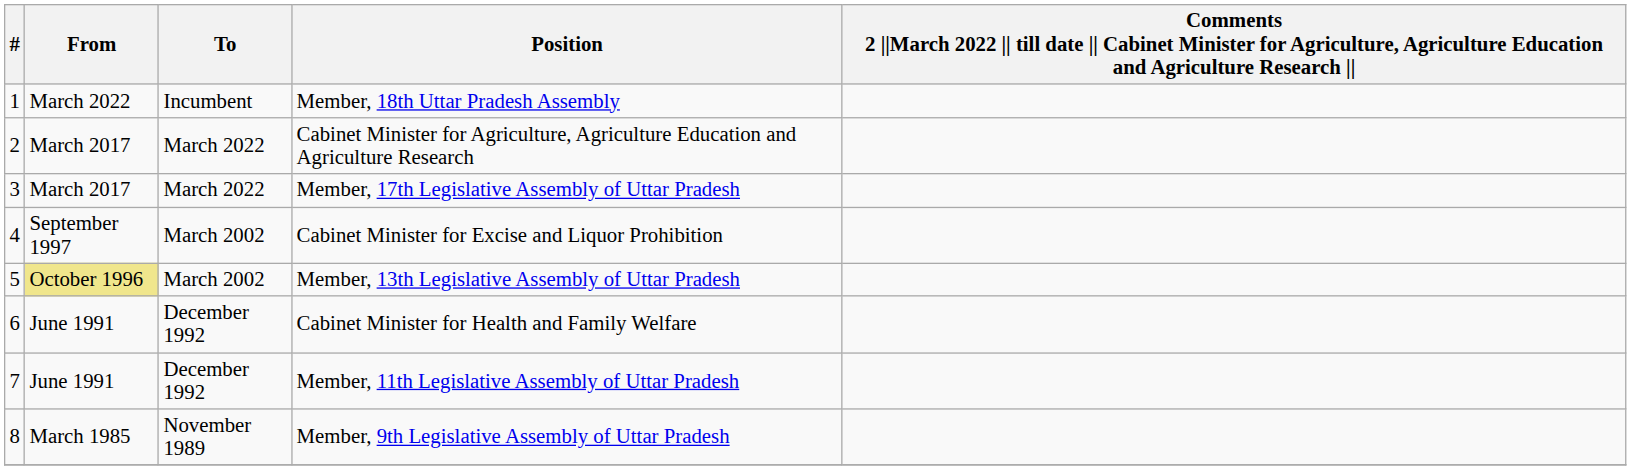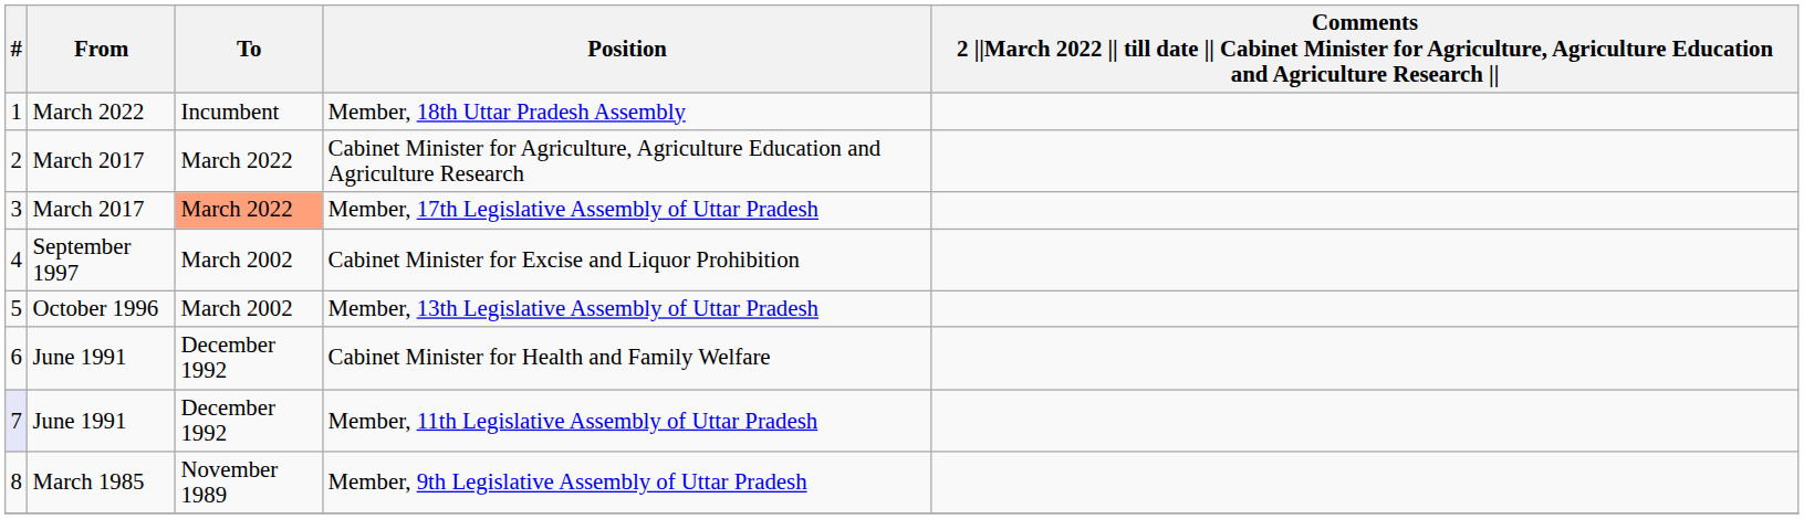Member, 17th Legislative Assembly of Uttar Pradesh | To: no background -> lightsalmon background
Member, 13th Legislative Assembly of Uttar Pradesh | From: khaki background -> no background
Member, 11th Legislative Assembly of Uttar Pradesh | #: no background -> lavender background
